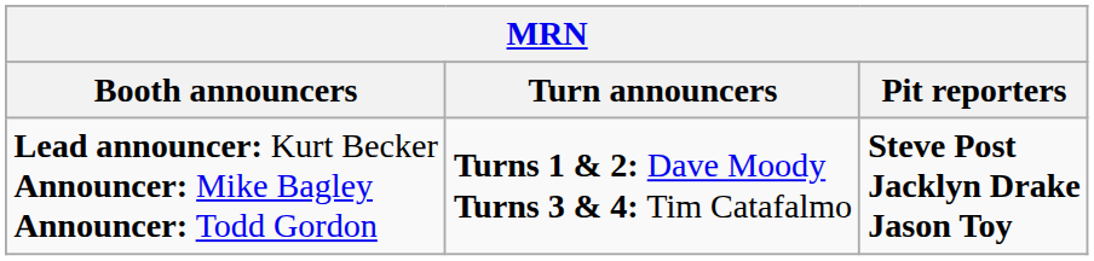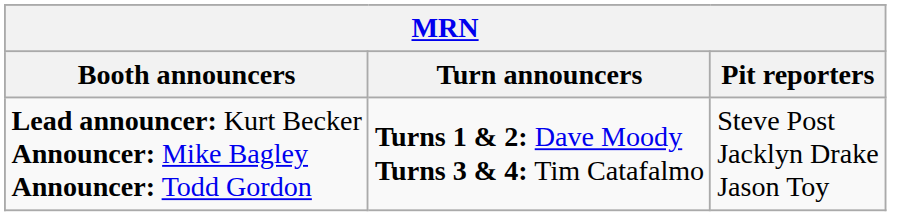row 3 | Pit reporters: bold -> normal
